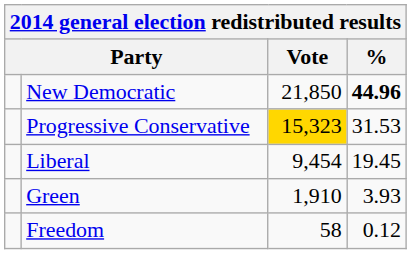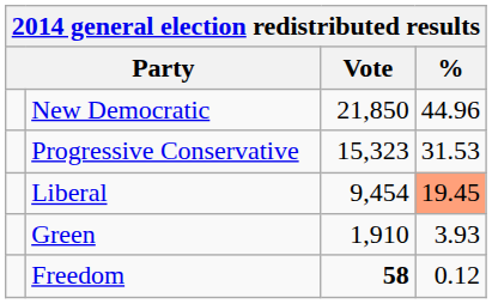New Democratic | %: bold -> normal
Progressive Conservative | Vote: gold background -> no background
Liberal | %: no background -> lightsalmon background
Freedom | Vote: normal -> bold
